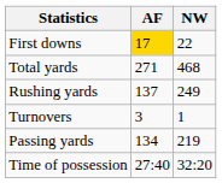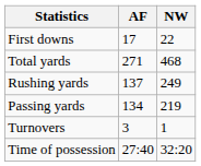First downs | AF: gold background -> no background
rows swapped: Passing yards <-> Turnovers
